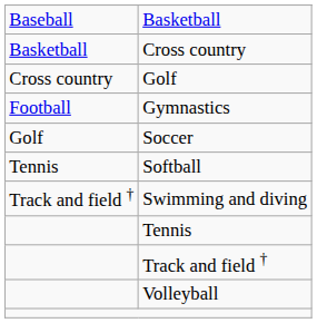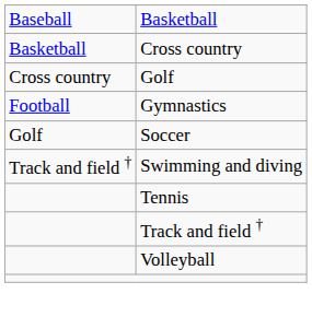- row: Tennis | Softball
